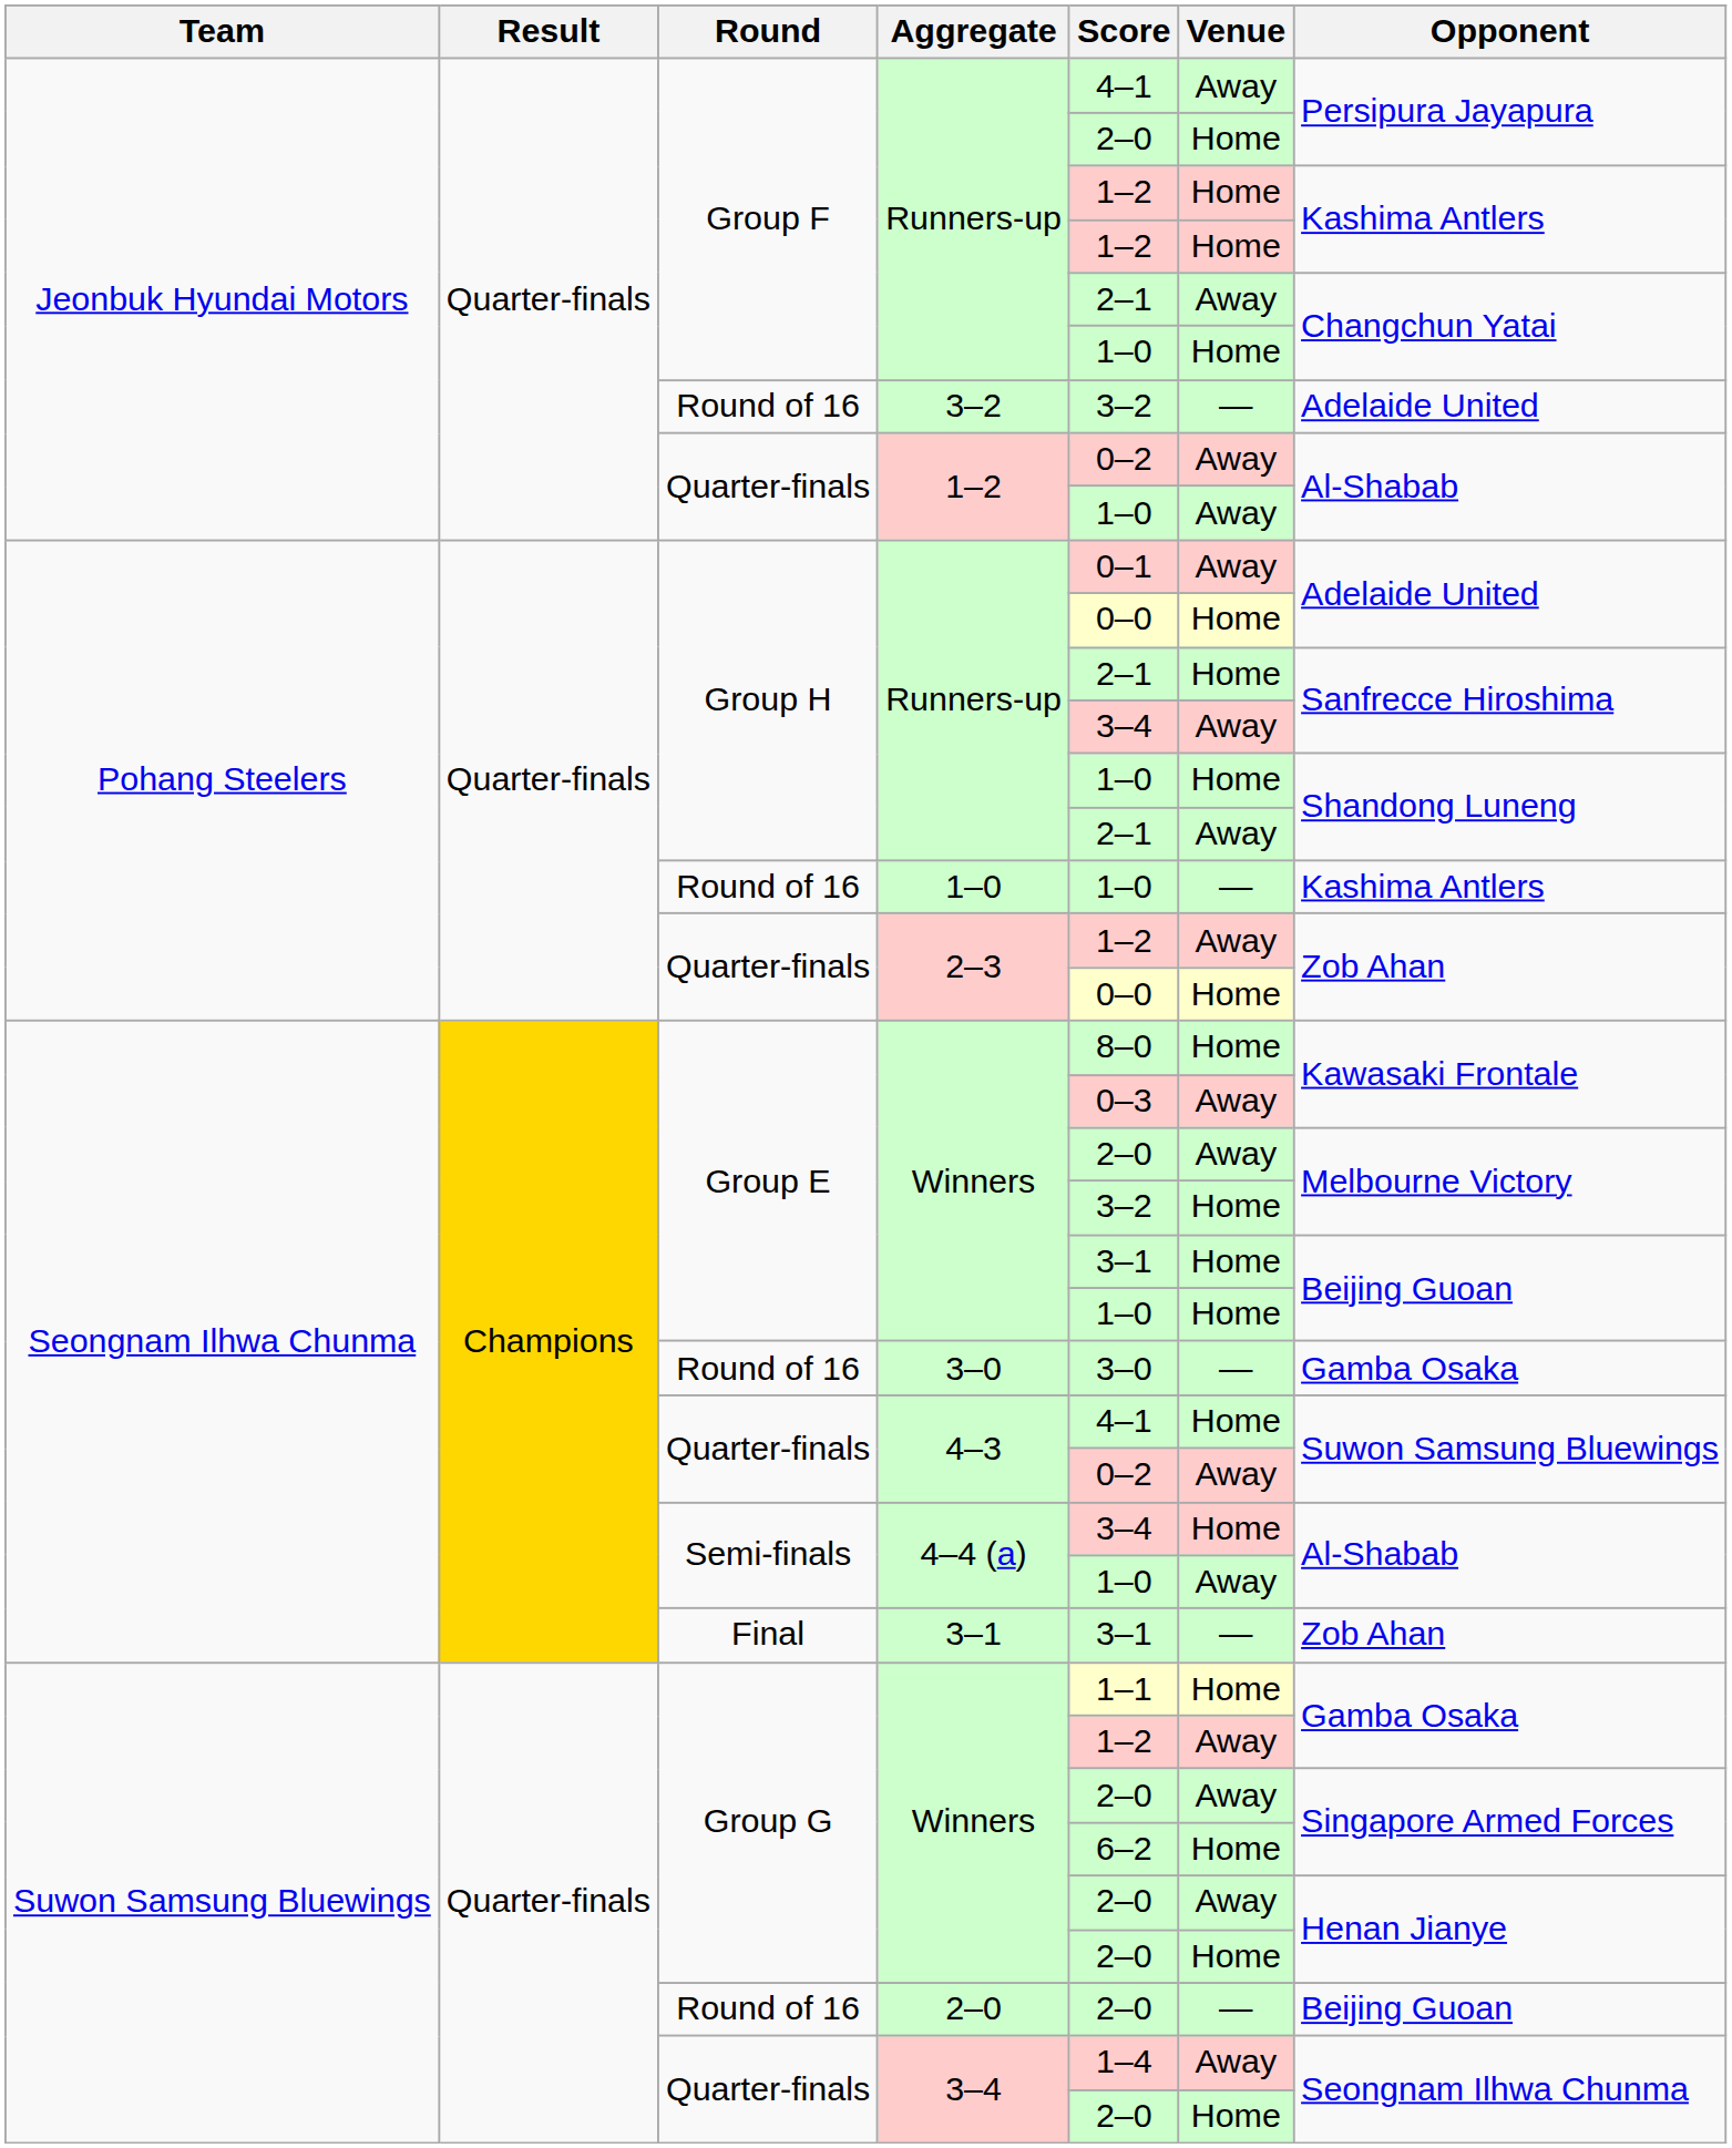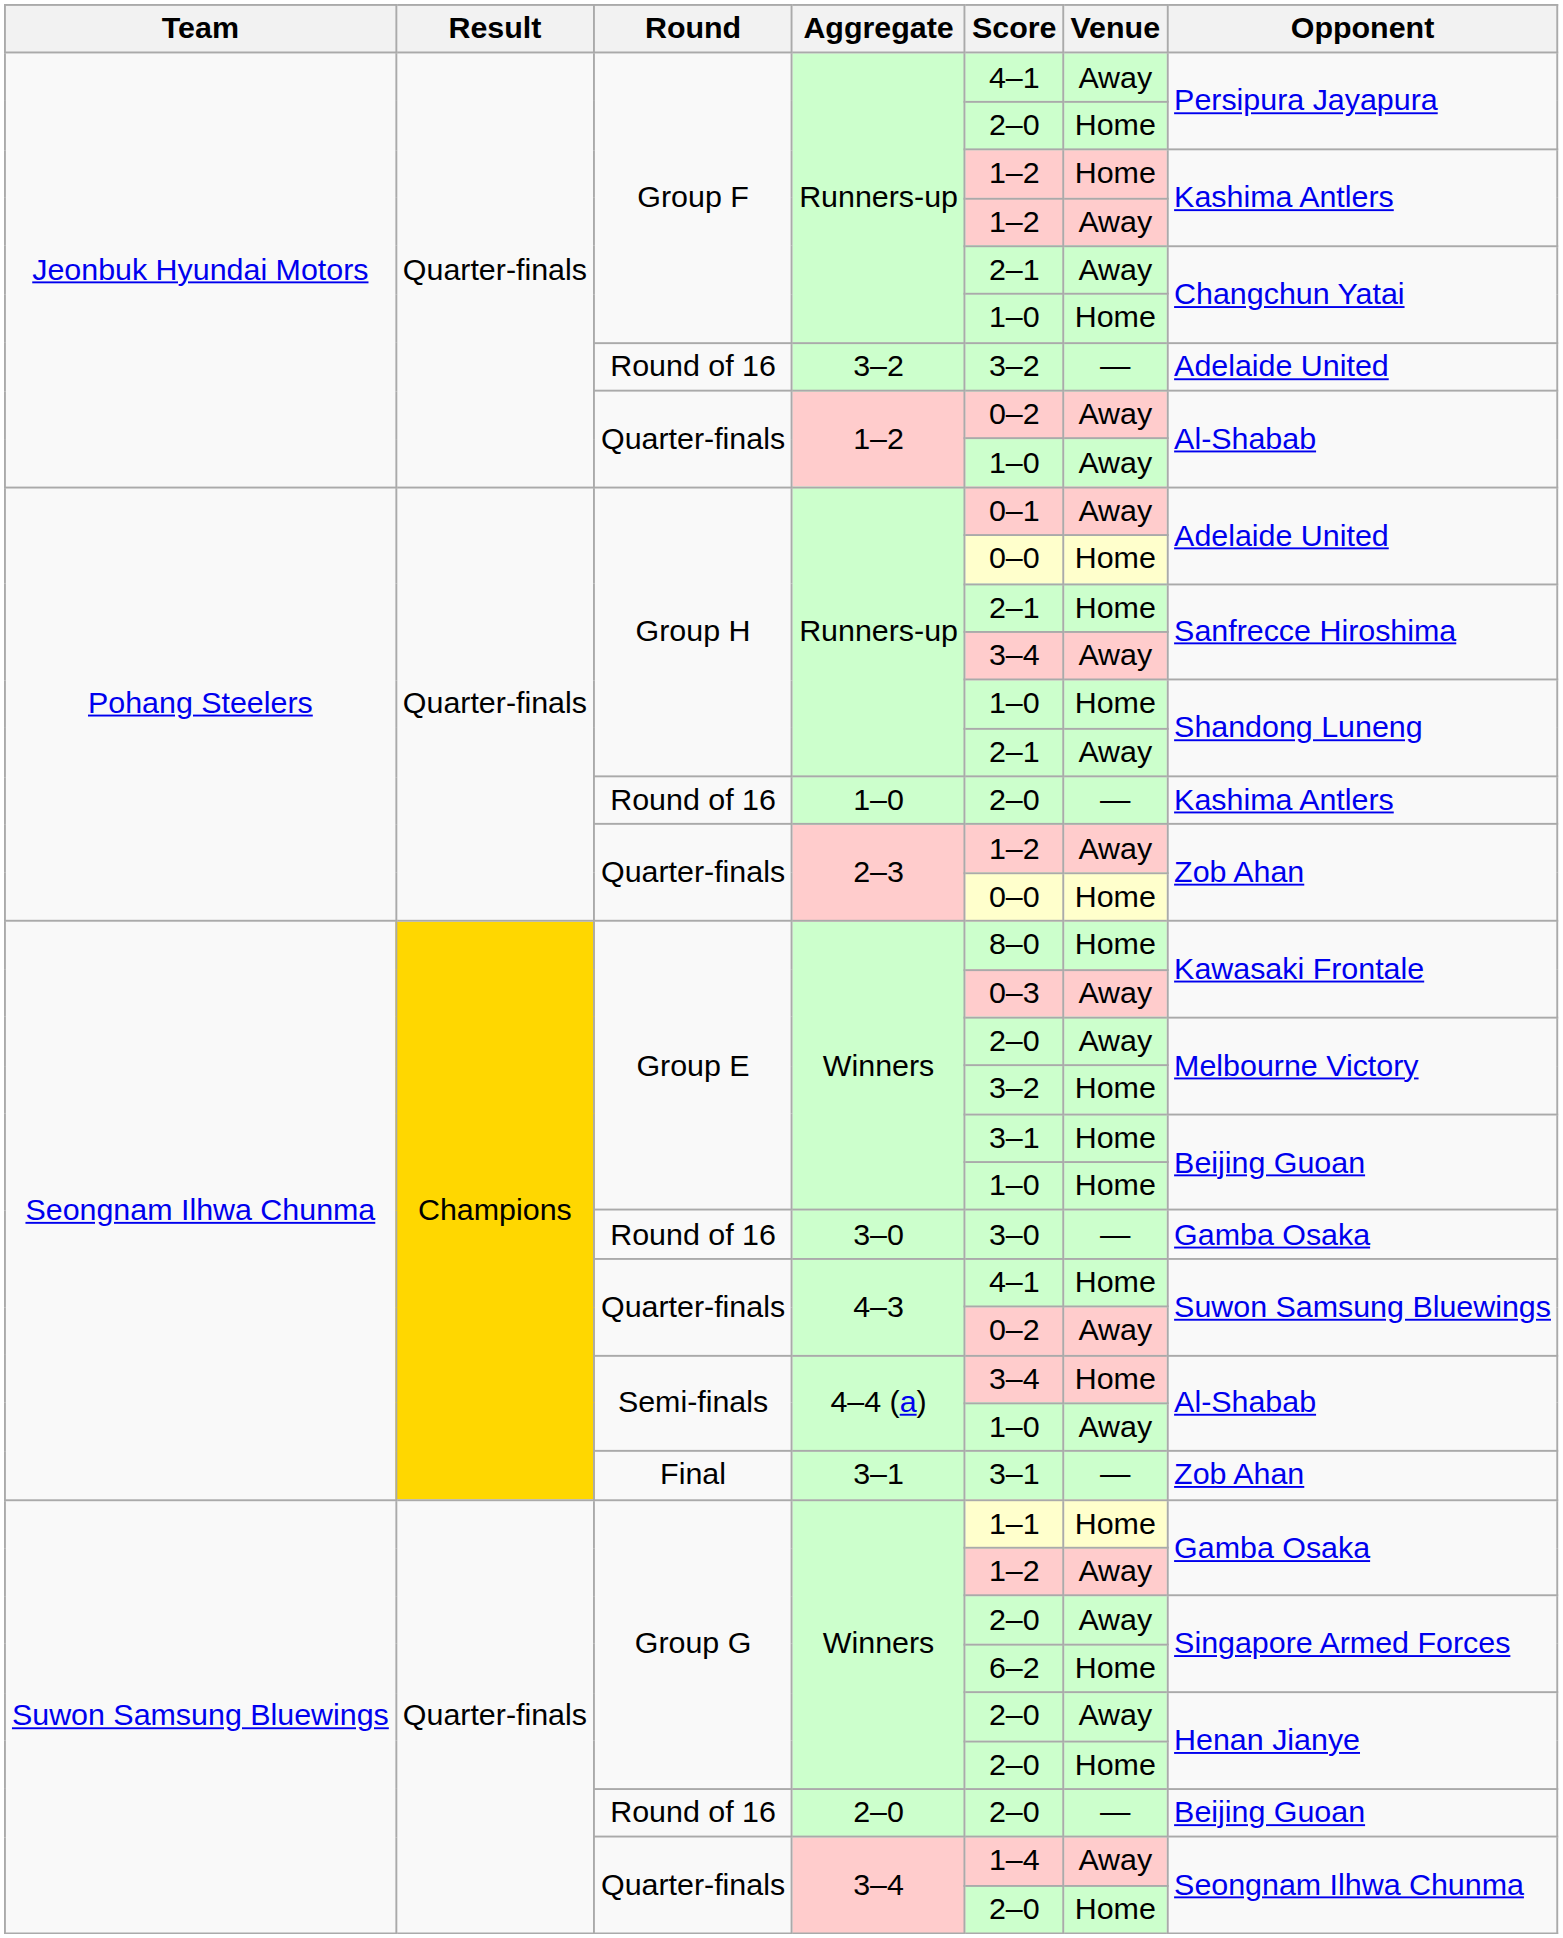row 5 | Venue: Home -> Away
row 17 | Score: 1–0 -> 2–0
